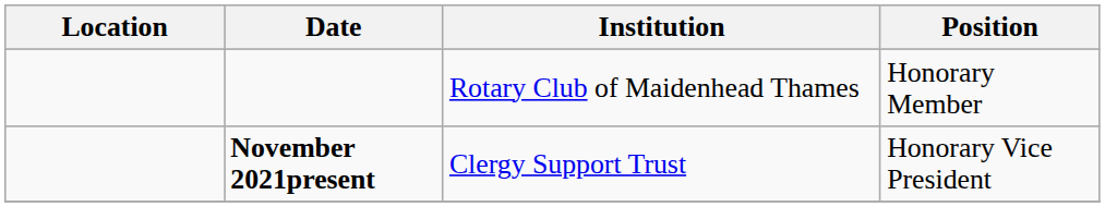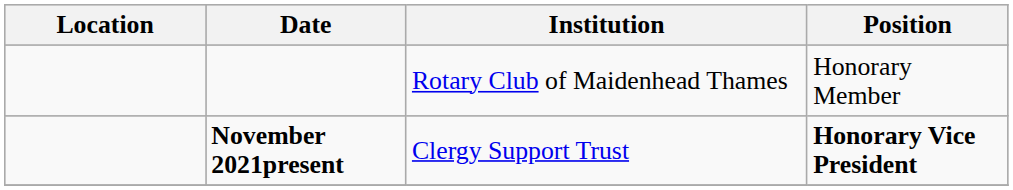November 2021present | Position: normal -> bold
